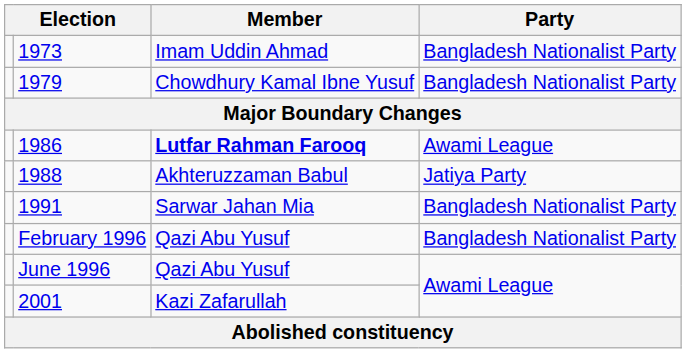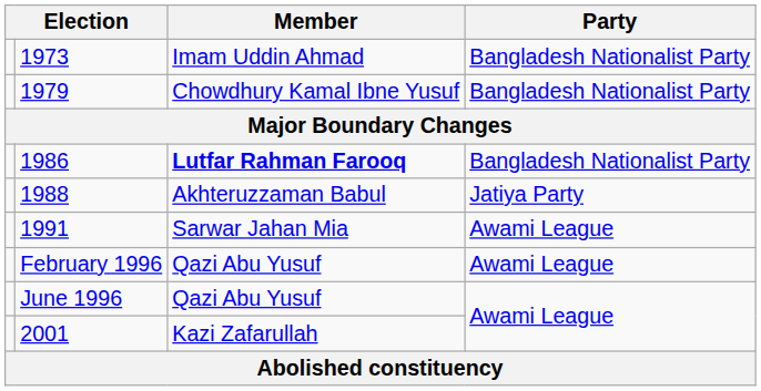1986 | Party: Awami League -> Bangladesh Nationalist Party
1991 | Party: Bangladesh Nationalist Party -> Awami League
February 1996 | Party: Bangladesh Nationalist Party -> Awami League
